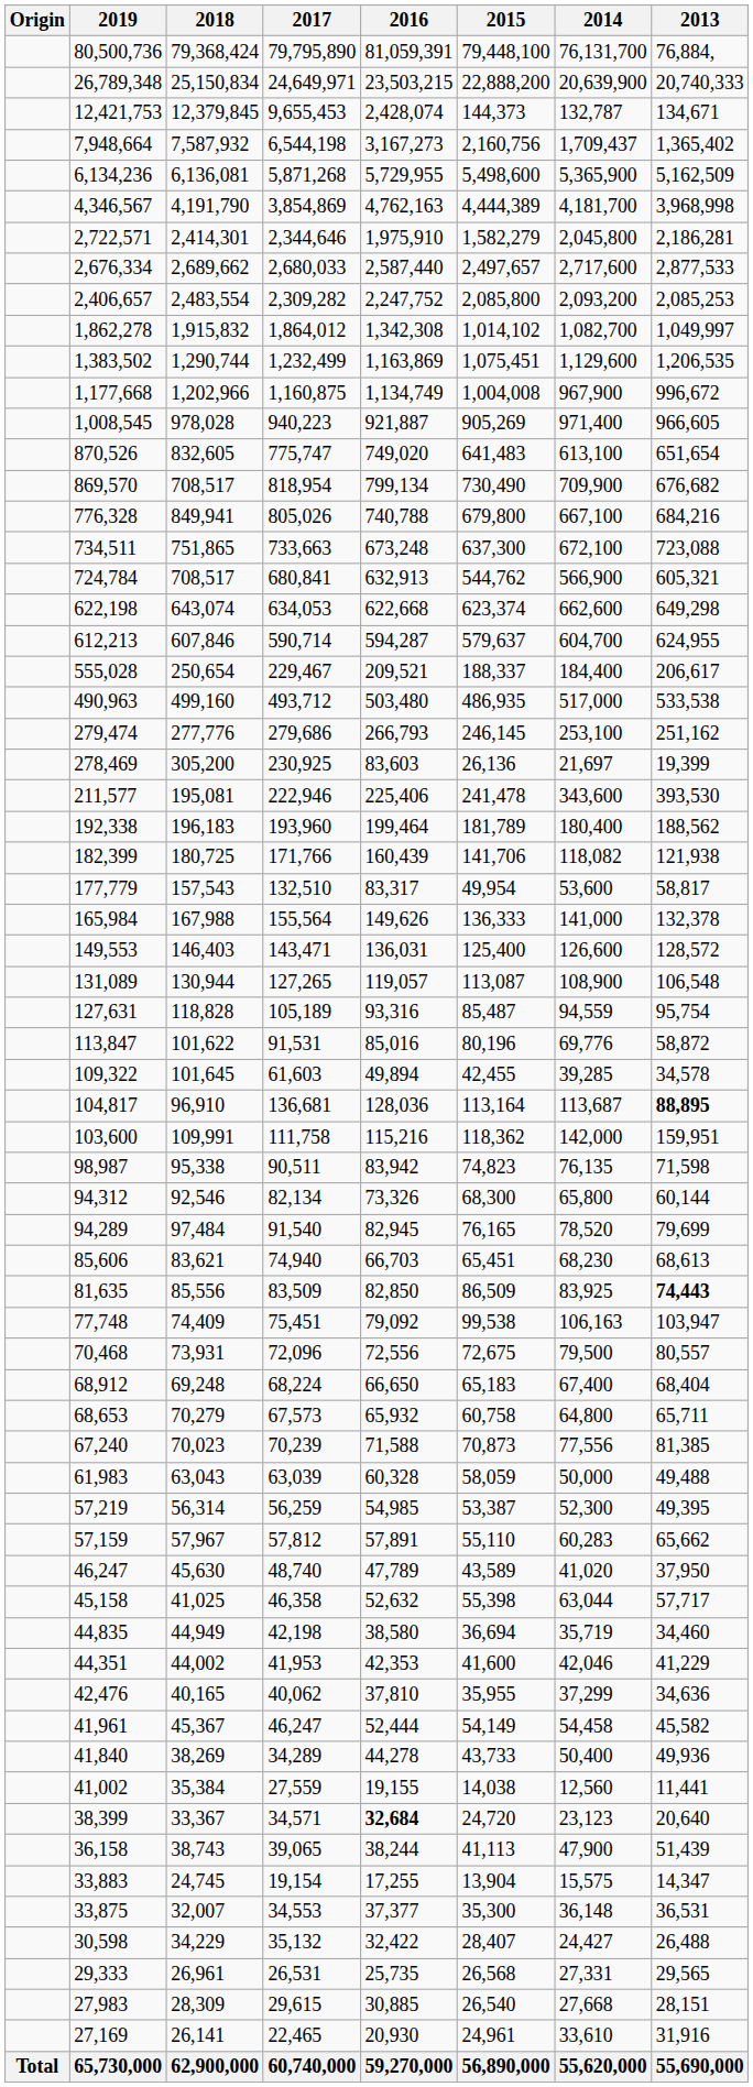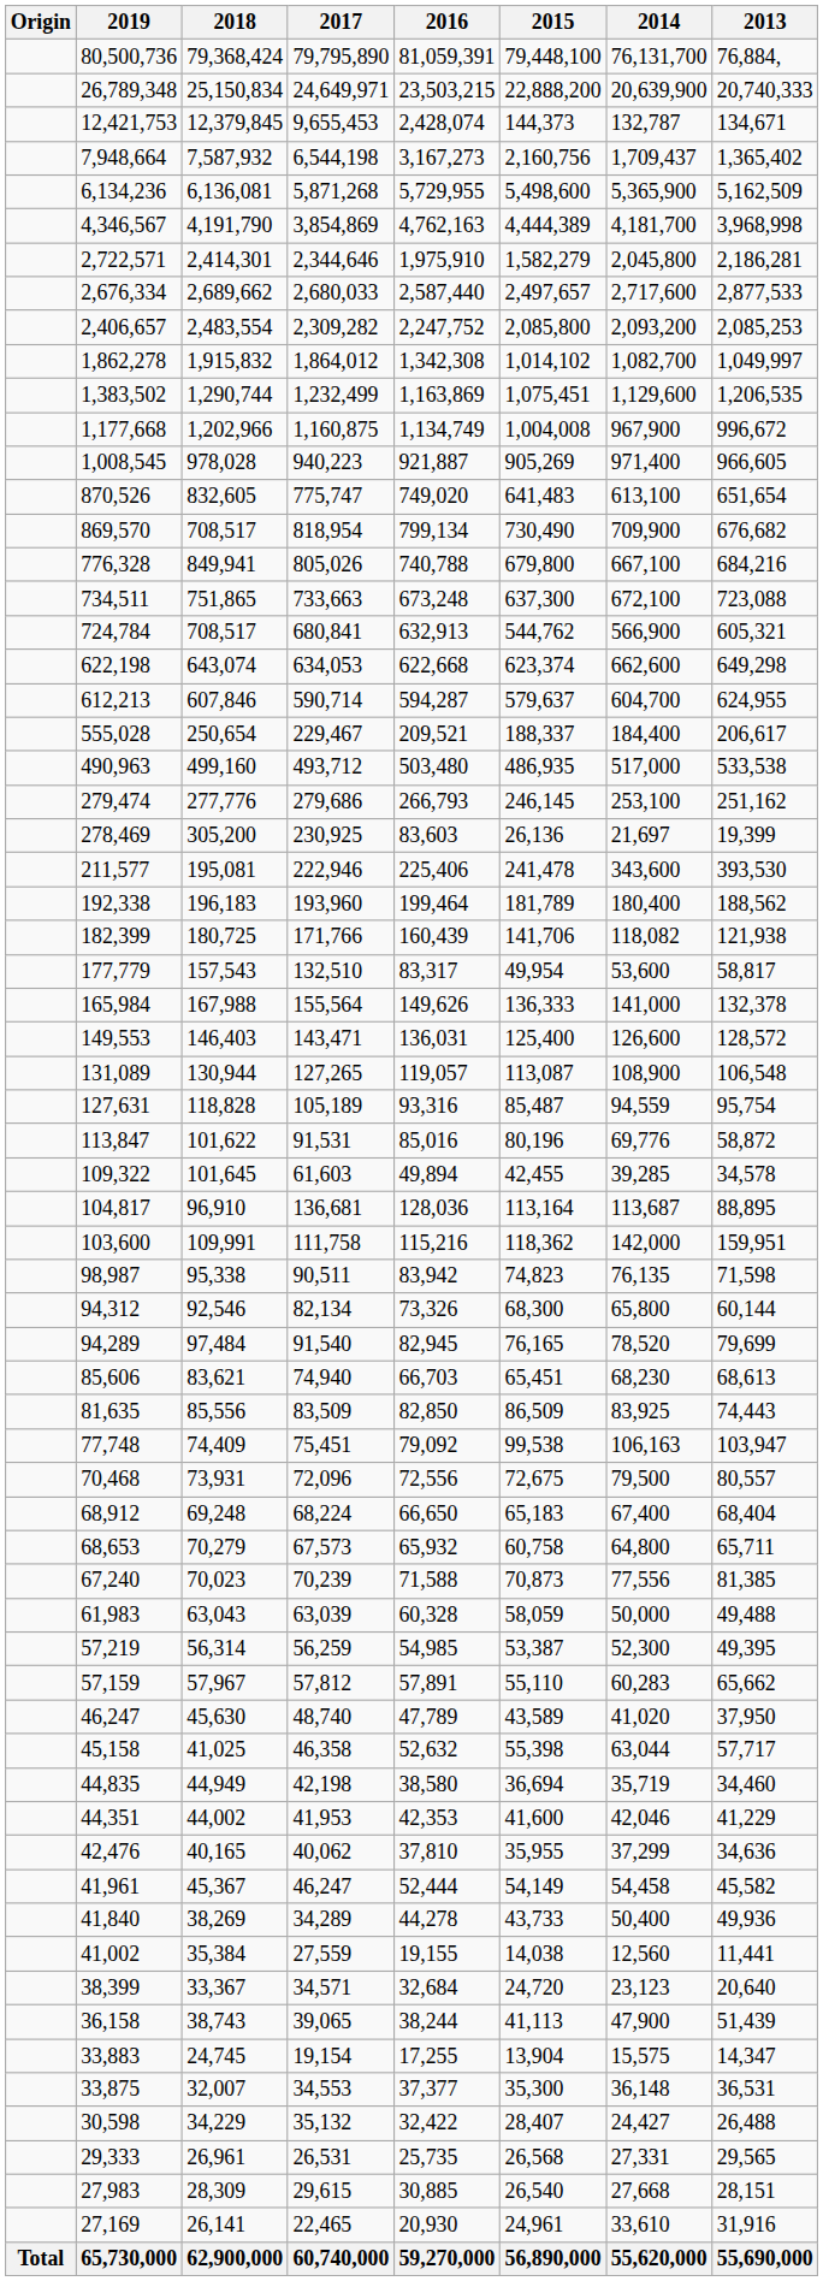104,817 | 2013: bold -> normal
81,635 | 2013: bold -> normal
38,399 | 2016: bold -> normal
